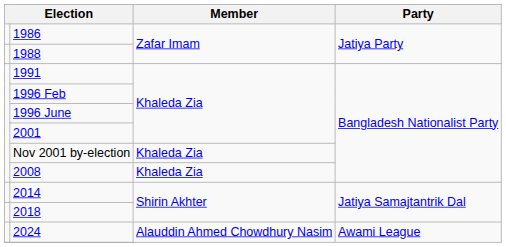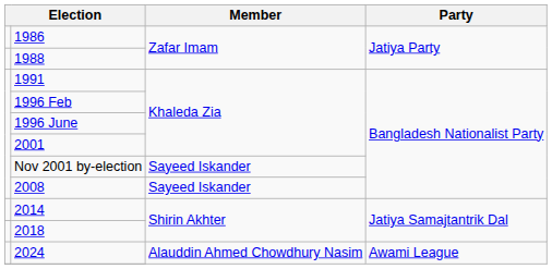Nov 2001 by-election | Member: Khaleda Zia -> Sayeed Iskander
2008 | Member: Khaleda Zia -> Sayeed Iskander
